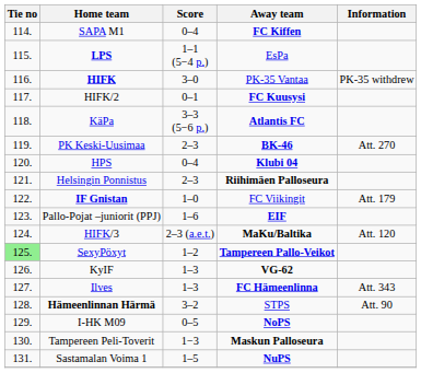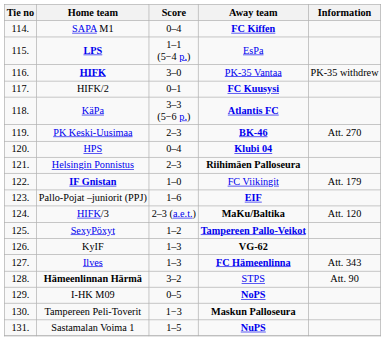SexyPöxyt | Tie no: lightgreen background -> no background
